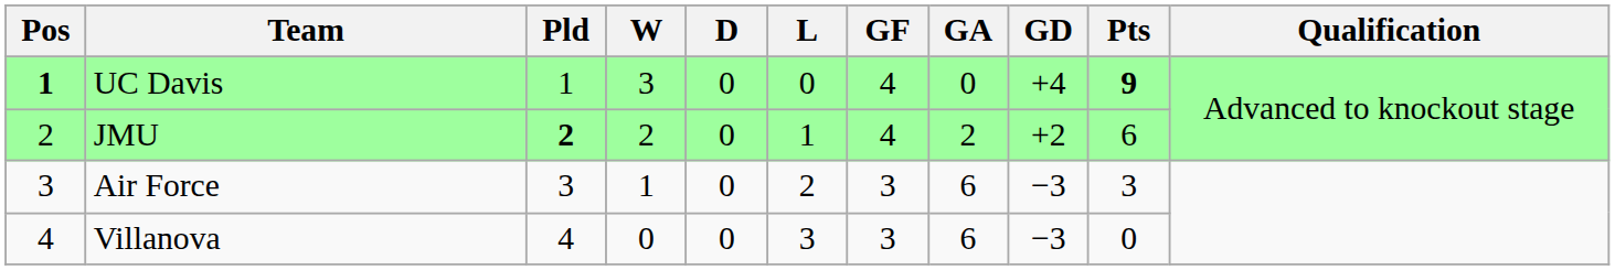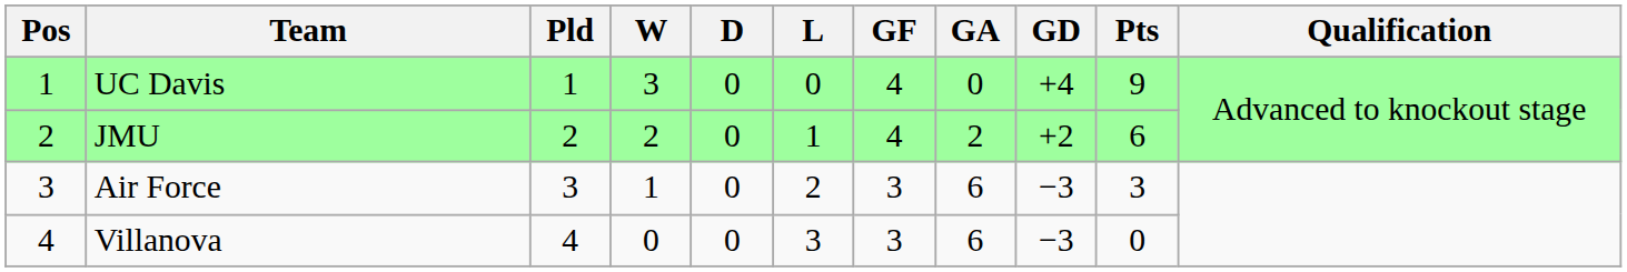UC Davis | Pos: bold -> normal
UC Davis | Pts: bold -> normal
JMU | Pld: bold -> normal
